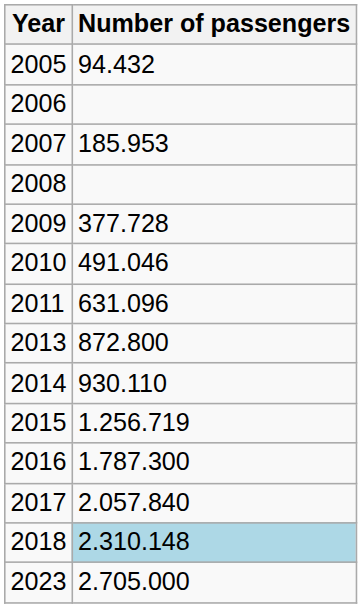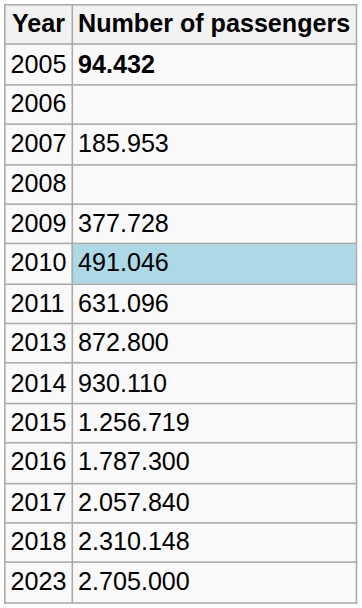2005 | Number of passengers: normal -> bold
2010 | Number of passengers: no background -> lightblue background
2018 | Number of passengers: lightblue background -> no background
